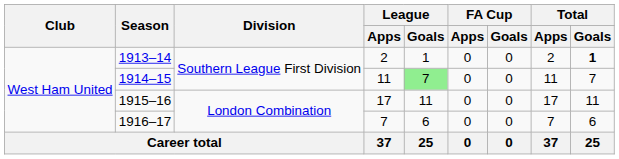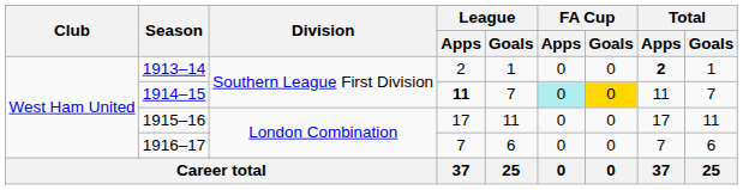1913–14 | Total / Apps: normal -> bold
1913–14 | Total / Goals: bold -> normal
1914–15 | League / Apps: normal -> bold
1914–15 | League / Goals: lightgreen background -> no background
1914–15 | FA Cup / Apps: no background -> paleturquoise background
1914–15 | FA Cup / Goals: no background -> gold background
